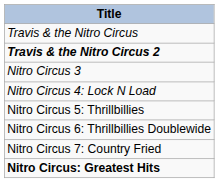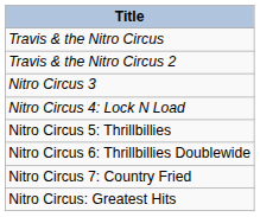row 3 | column 1: bold -> normal
row 9 | column 1: bold -> normal
